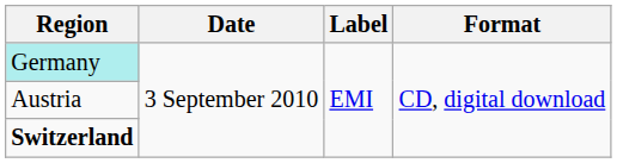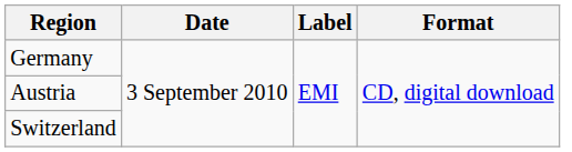Germany | Region: paleturquoise background -> no background
Switzerland | Region: bold -> normal
